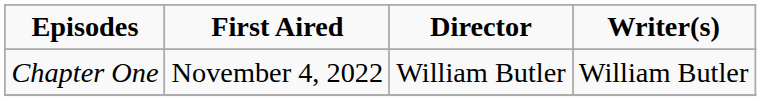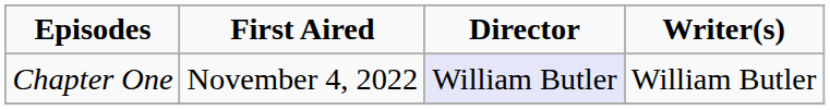Chapter One | Director: no background -> lavender background
